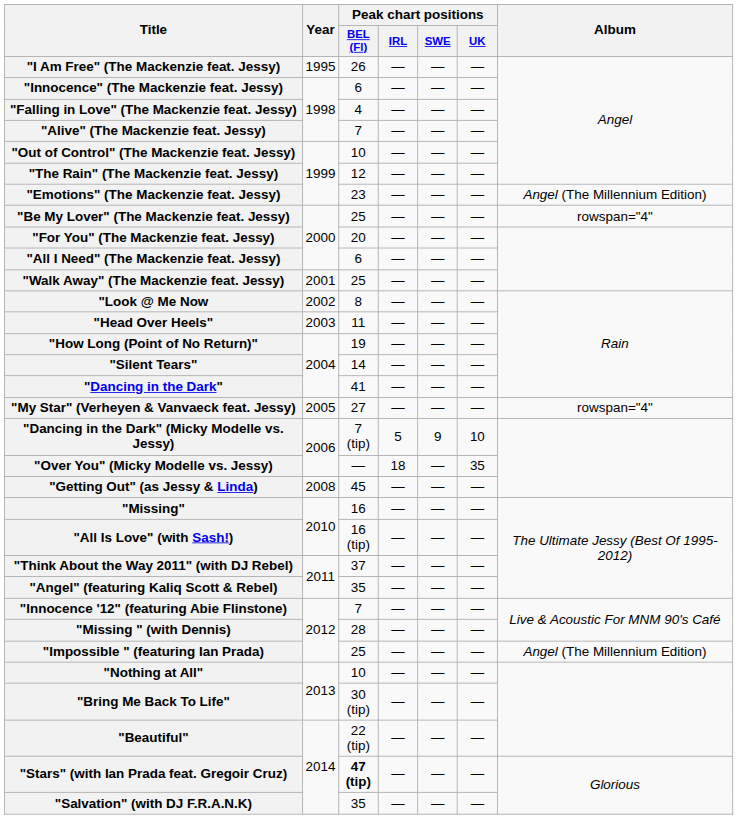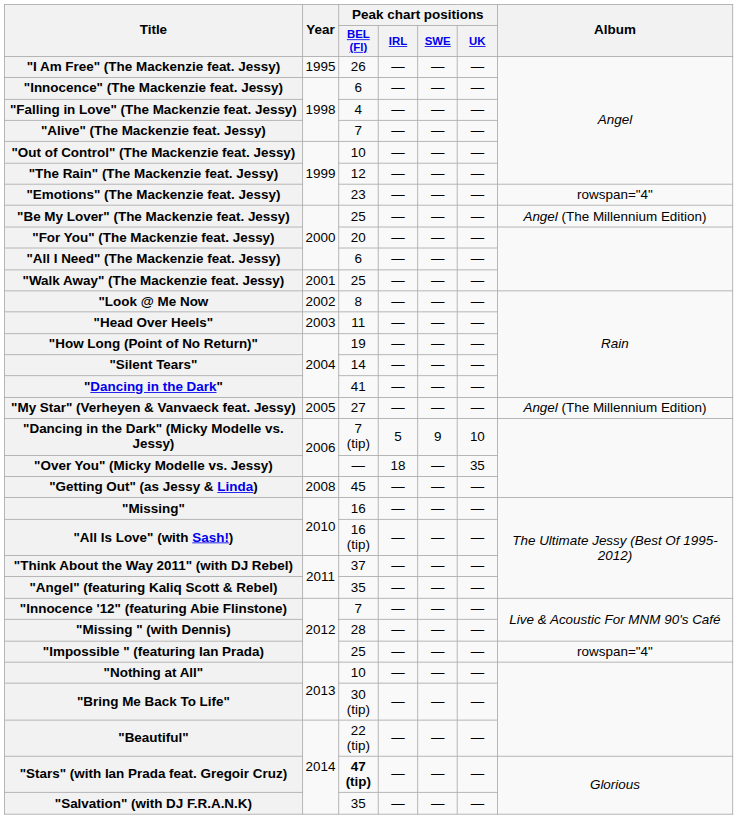"Emotions" (The Mackenzie feat. Jessy) | Album: Angel (The Millennium Edition) -> rowspan="4"
"Be My Lover" (The Mackenzie feat. Jessy) | Album: rowspan="4" -> Angel (The Millennium Edition)
"My Star" (Verheyen & Vanvaeck feat. Jessy) | Album: rowspan="4" -> Angel (The Millennium Edition)
"Impossible " (featuring Ian Prada) | Album: Angel (The Millennium Edition) -> rowspan="4"
